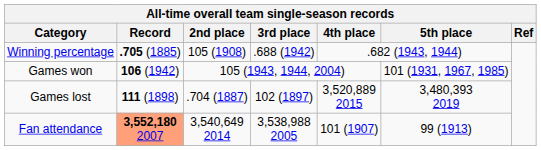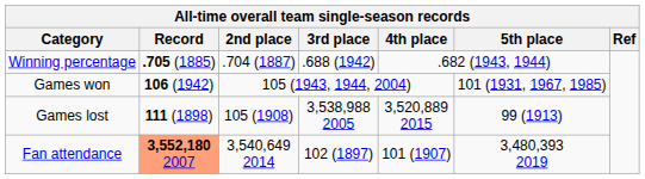Winning percentage | 2nd place: 105 (1908) -> .704 (1887)
Games lost | 2nd place: .704 (1887) -> 105 (1908)
Games lost | 3rd place: 102 (1897) -> 3,538,988 2005
Games lost | 5th place: 3,480,393 2019 -> 99 (1913)
Fan attendance | 3rd place: 3,538,988 2005 -> 102 (1897)
Fan attendance | 5th place: 99 (1913) -> 3,480,393 2019
